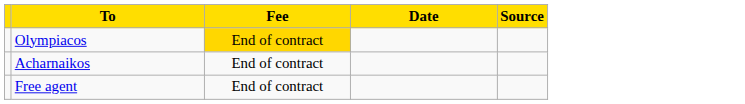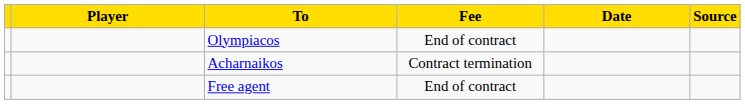+ column: Player
Olympiacos | Fee: gold background -> no background
Acharnaikos | Fee: End of contract -> Contract termination
